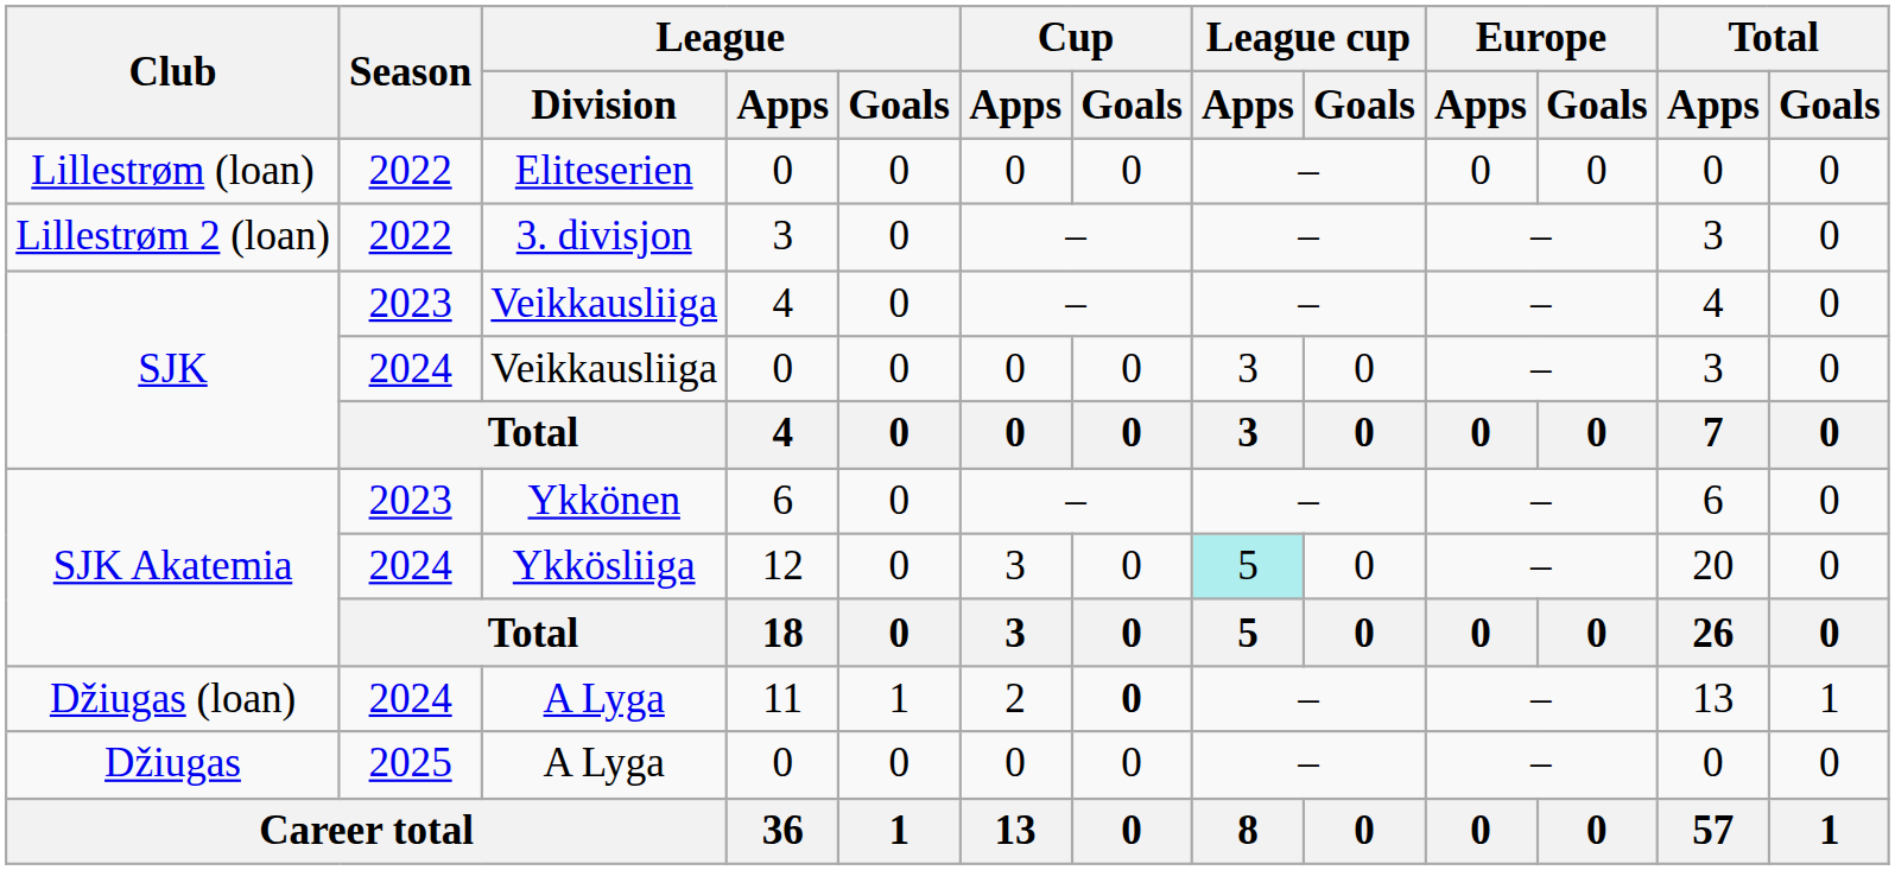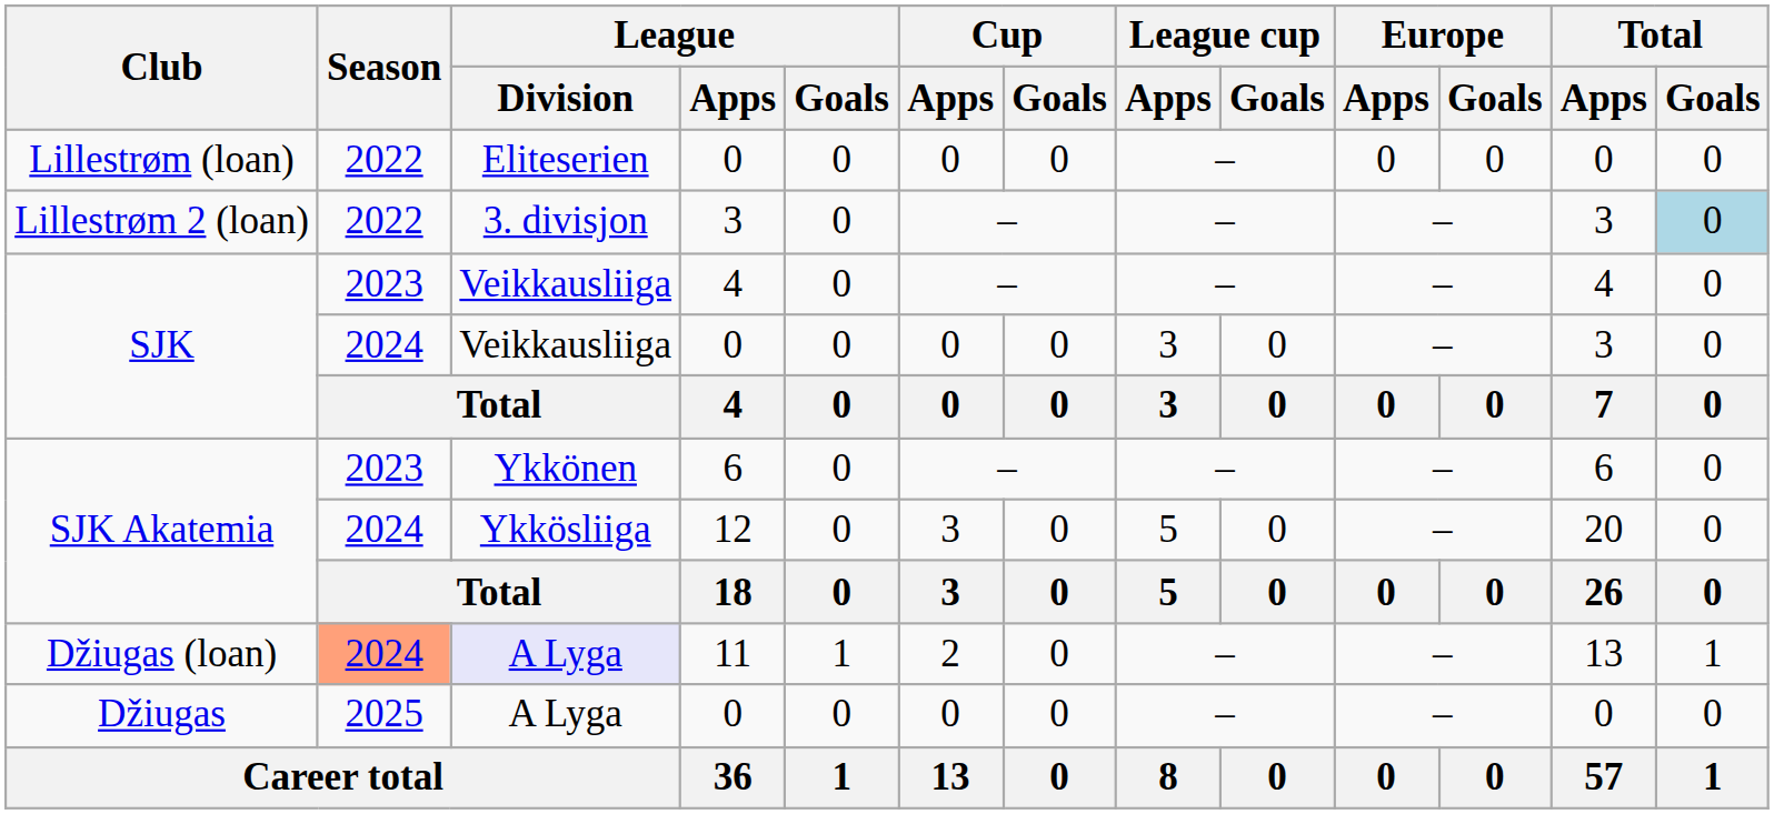Lillestrøm 2 (loan) | Total / Goals: no background -> lightblue background
SJK Akatemia / 12 | League cup / Apps: paleturquoise background -> no background
Džiugas (loan) | Season: no background -> lightsalmon background
Džiugas (loan) | League / Division: no background -> lavender background
Džiugas (loan) | Cup / Goals: bold -> normal
